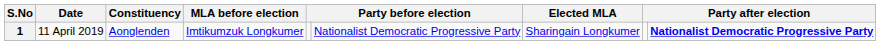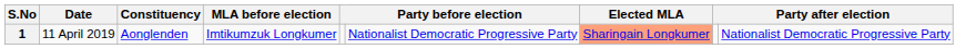1 | Elected MLA: no background -> lightsalmon background
1 | column 9: bold -> normal
